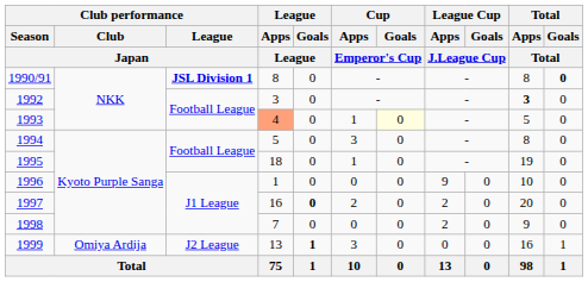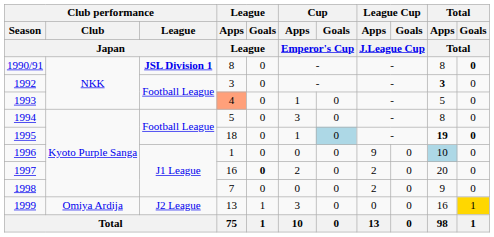1993 | Cup / Goals / Emperor's Cup: lightyellow background -> no background
1995 | Cup / Goals / Emperor's Cup: no background -> lightblue background
1995 | Total / Apps / Total: normal -> bold
1995 | Total / Goals / Total: normal -> bold
1996 | Total / Apps / Total: no background -> lightblue background
1999 | League / Goals / League: bold -> normal
1999 | Total / Goals / Total: no background -> gold background
